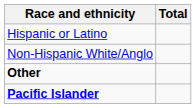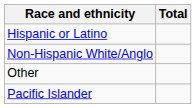Other | Race and ethnicity: bold -> normal
Pacific Islander | Race and ethnicity: bold -> normal
